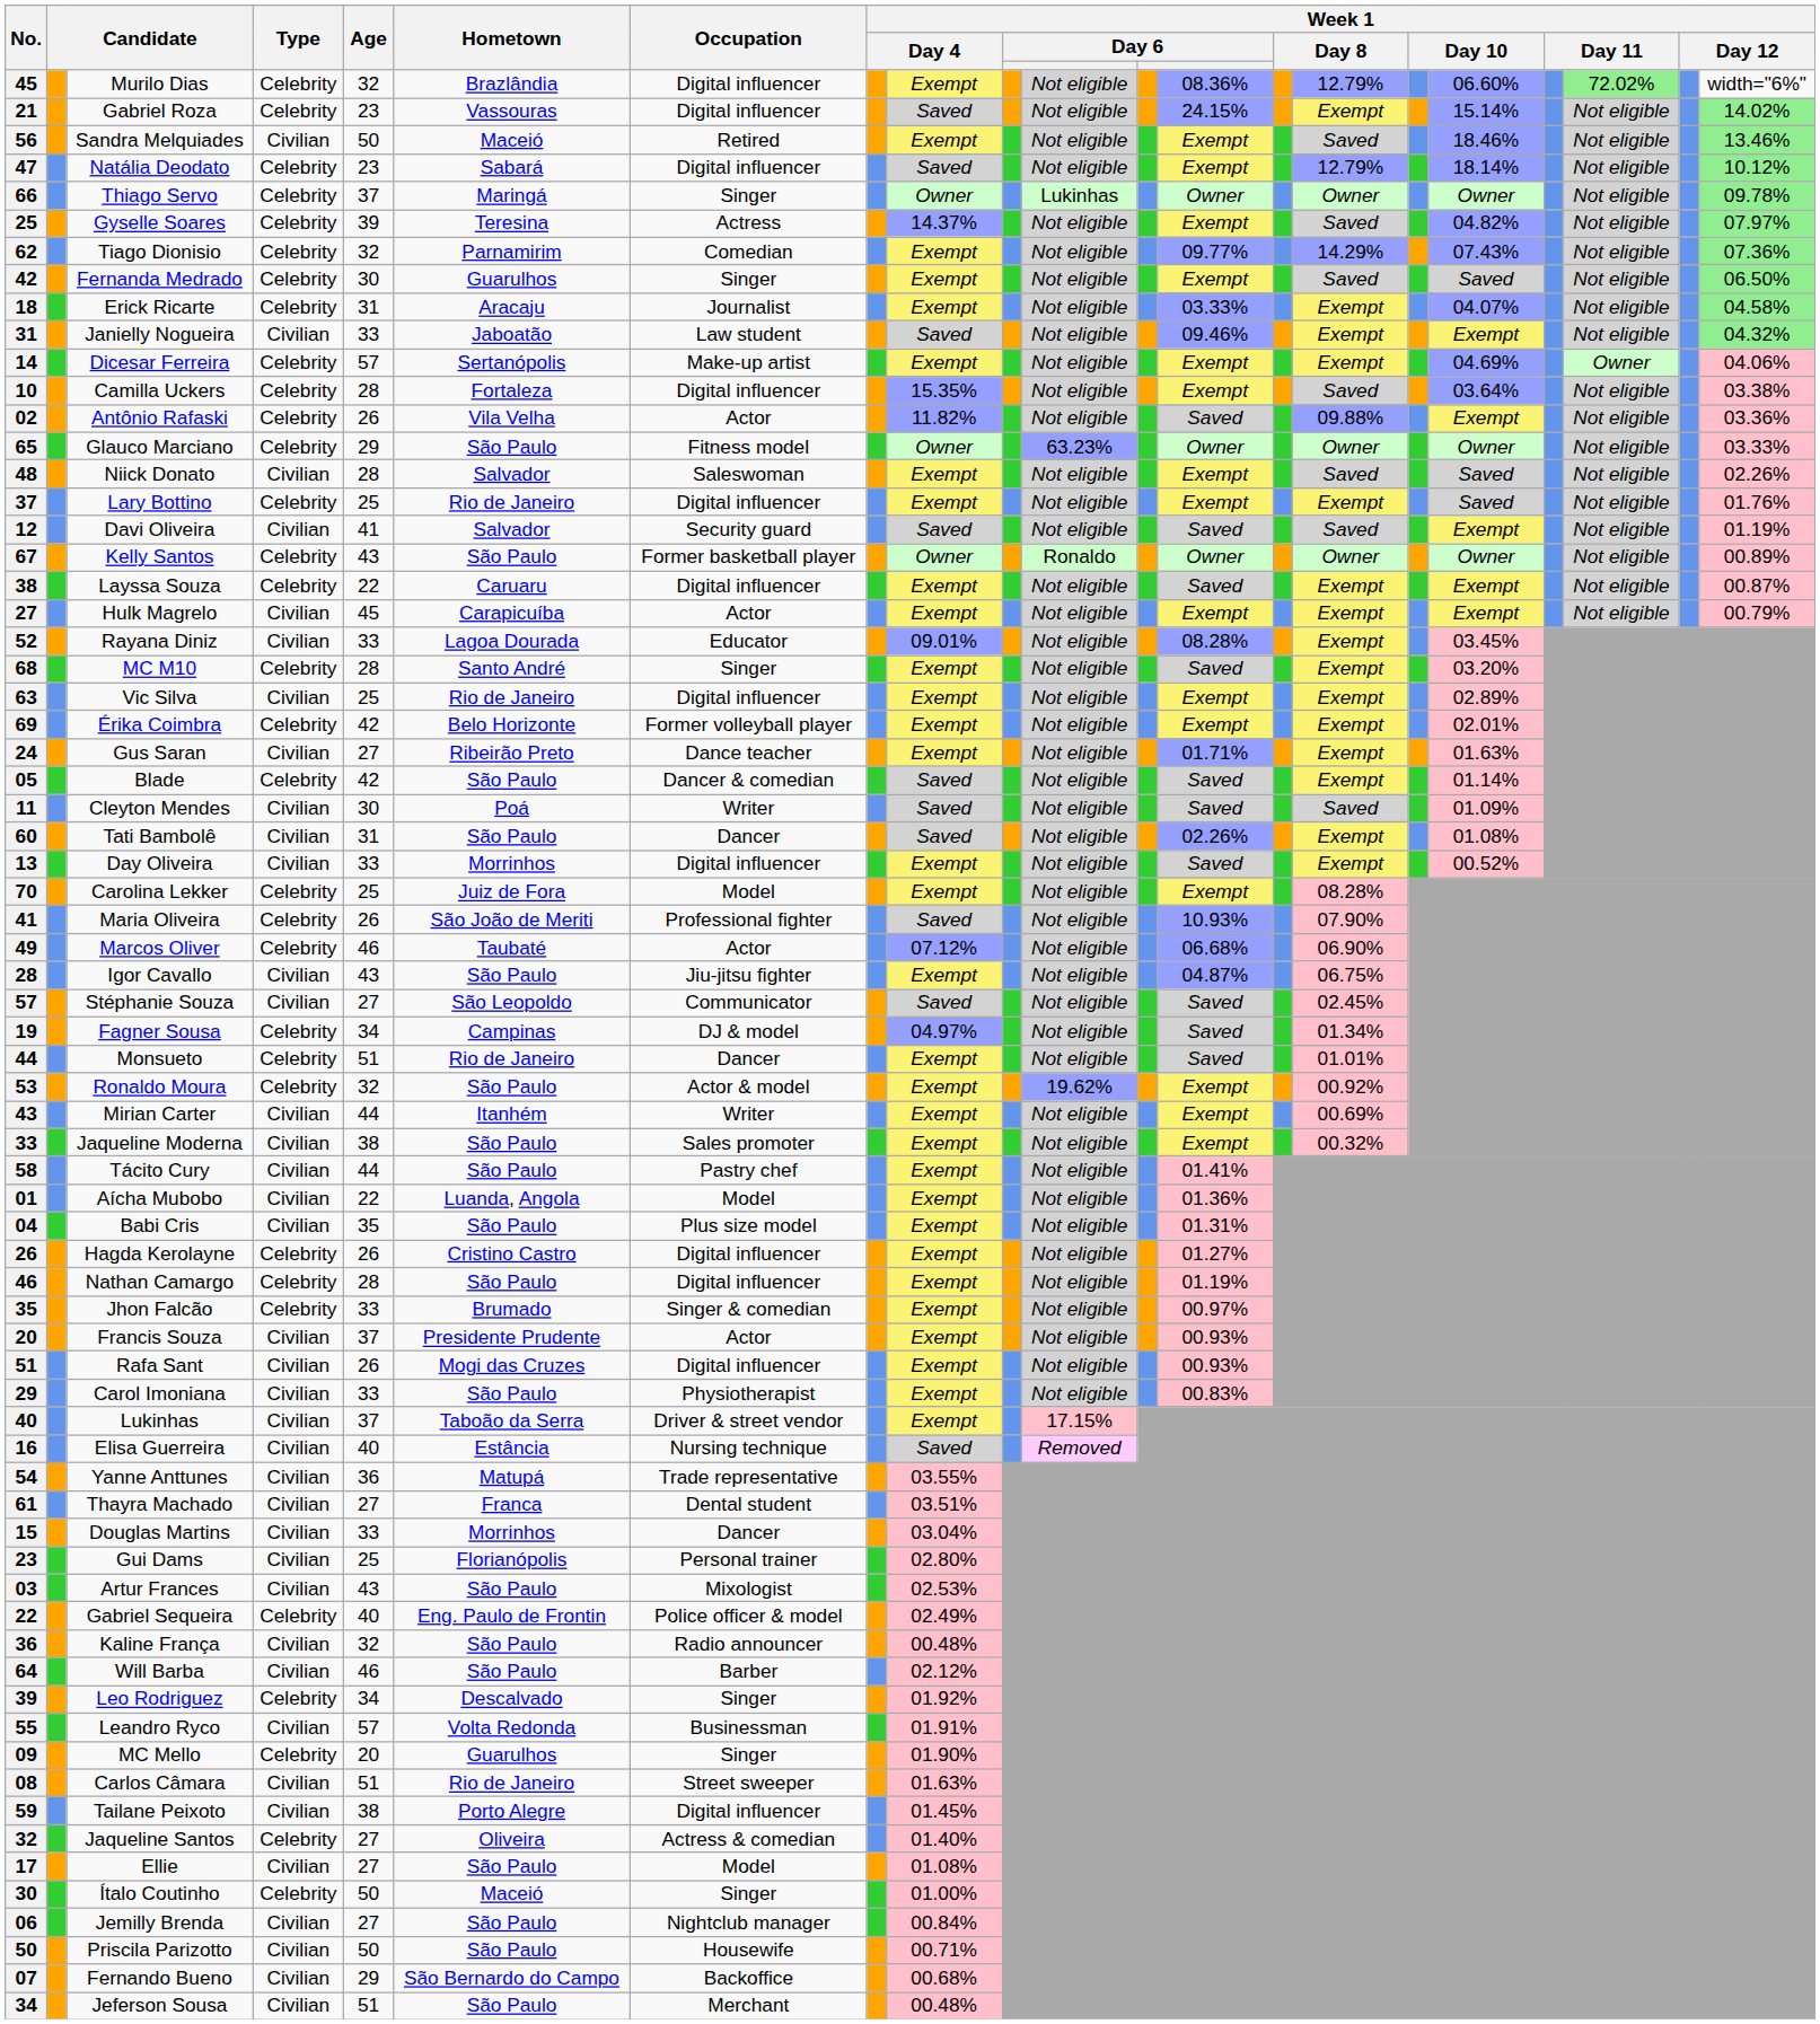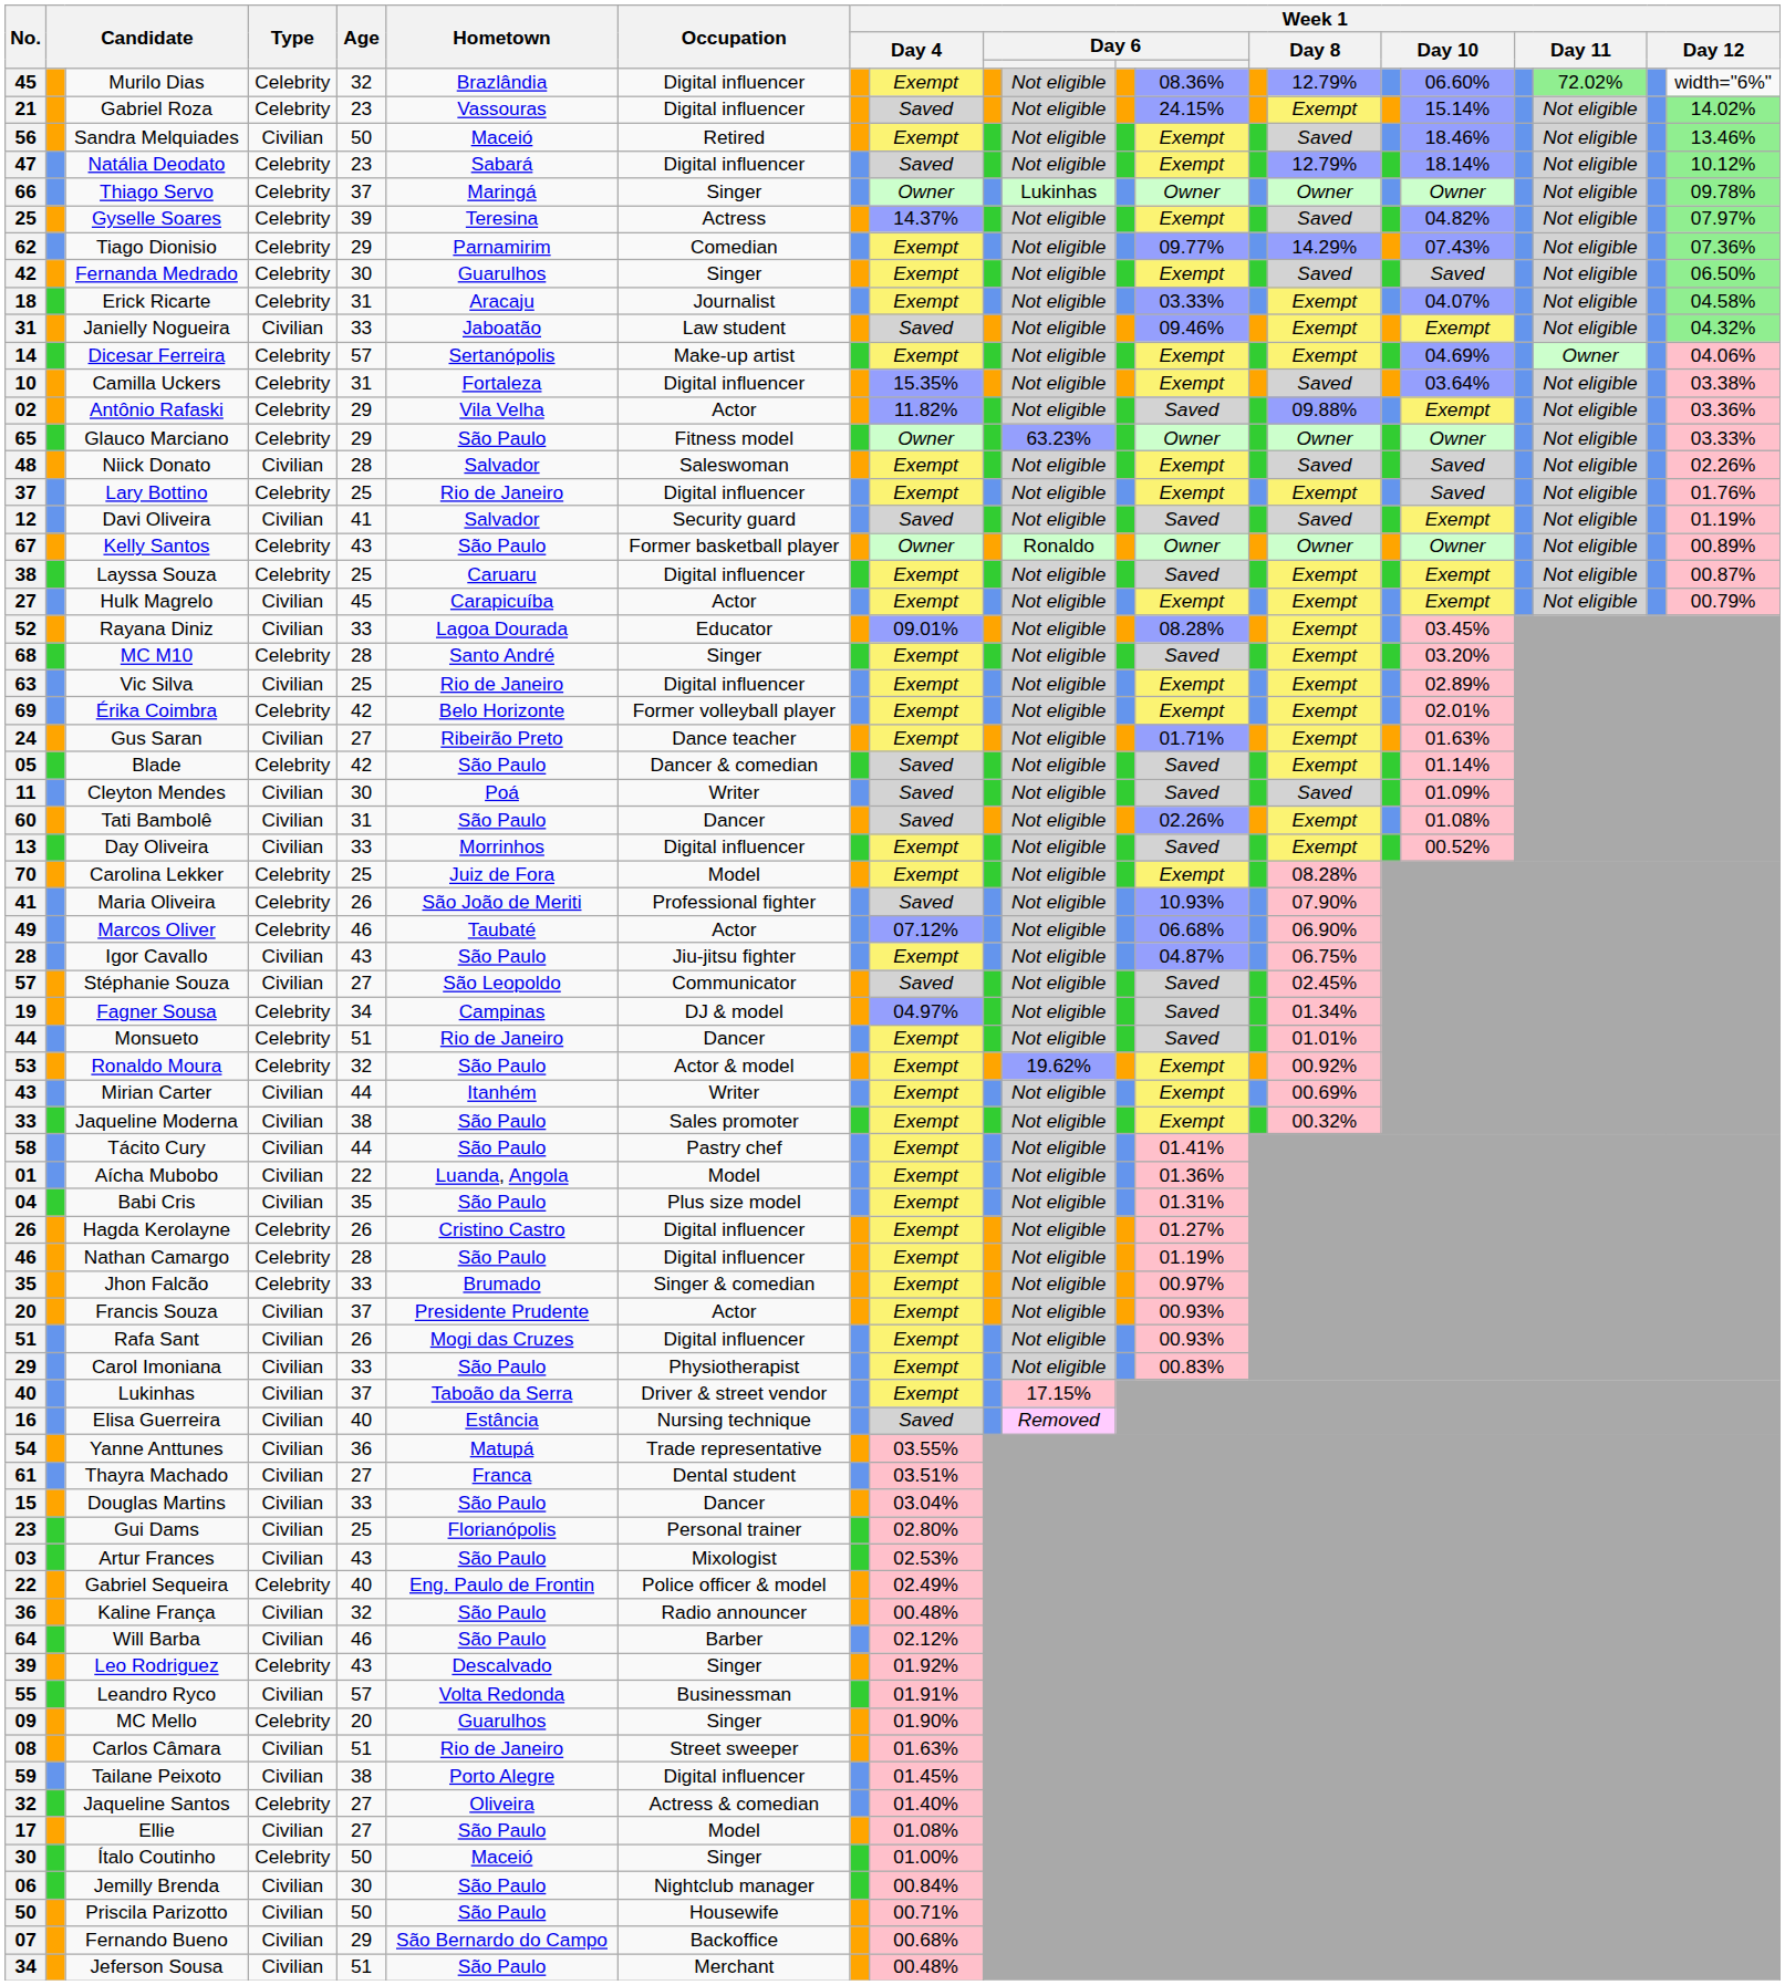Tiago Dionisio | Age: 32 -> 29
Camilla Uckers | Age: 28 -> 31
Antônio Rafaski | Age: 26 -> 29
Layssa Souza | Age: 22 -> 25
Douglas Martins | Hometown: Morrinhos -> São Paulo
Leo Rodriguez | Age: 34 -> 43
Jemilly Brenda | Age: 27 -> 30
